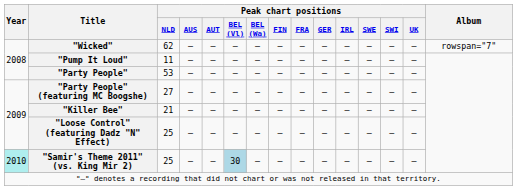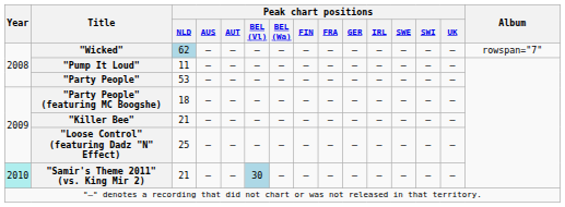"Wicked" | Peak chart positions / NLD: no background -> lightblue background
"Party People" (featuring MC Boogshe) | Peak chart positions / NLD: 27 -> 18
"Samir's Theme 2011" (vs. King Mir 2) | Peak chart positions / NLD: 25 -> 21
